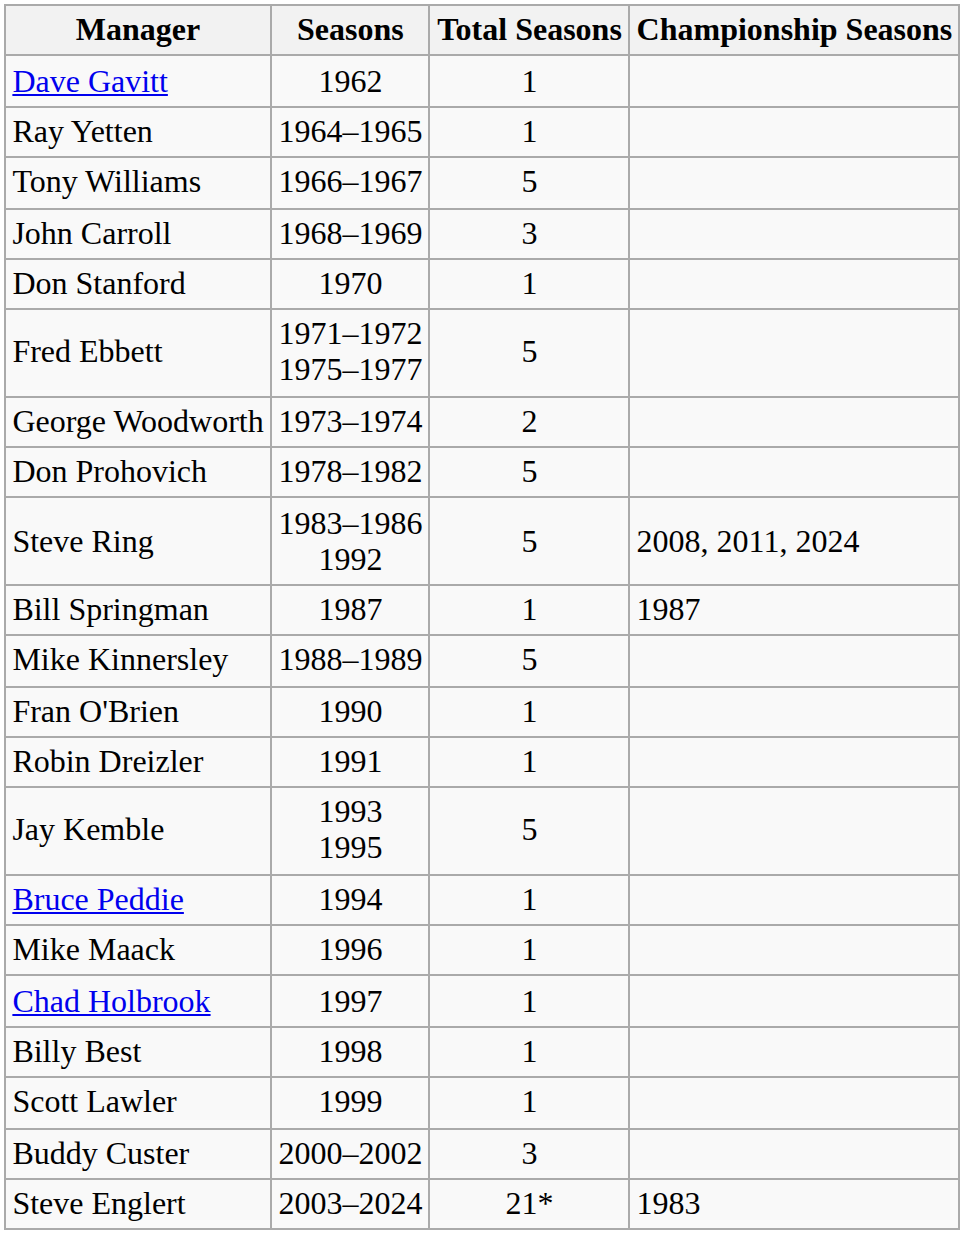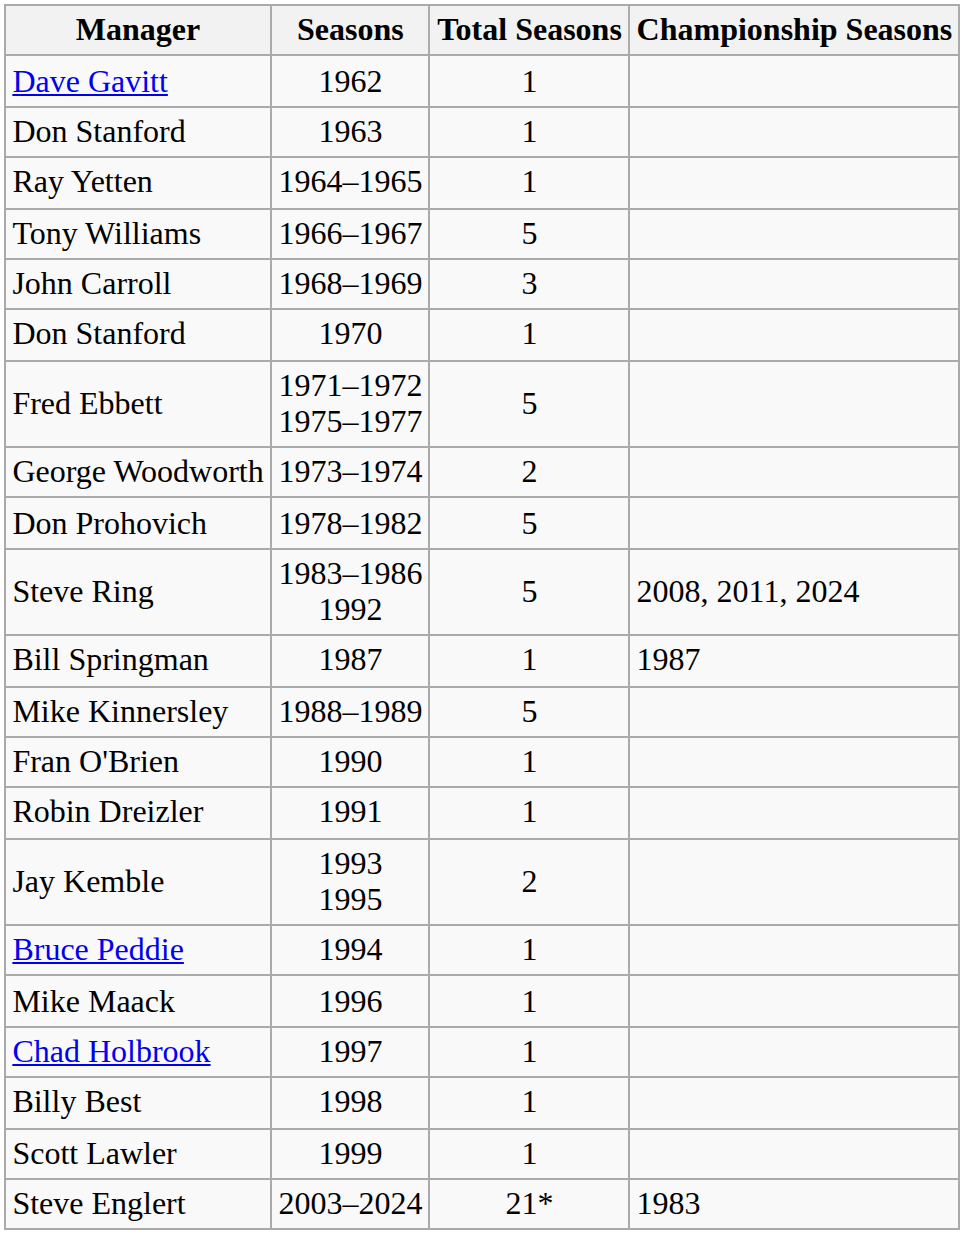+ row: Don Stanford | 1963 | 1
Jay Kemble | Total Seasons: 5 -> 2
- row: Buddy Custer | 2000–2002 | 3
